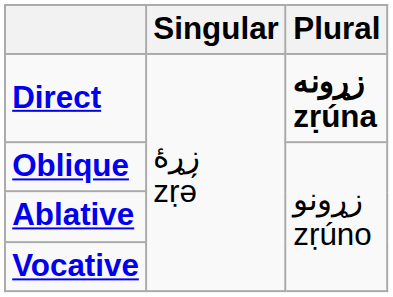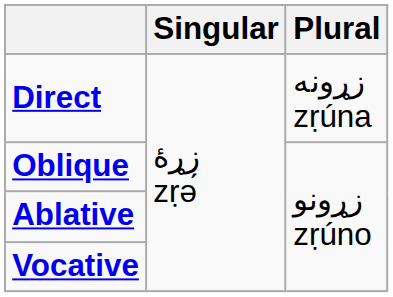Direct | Plural: bold -> normal
